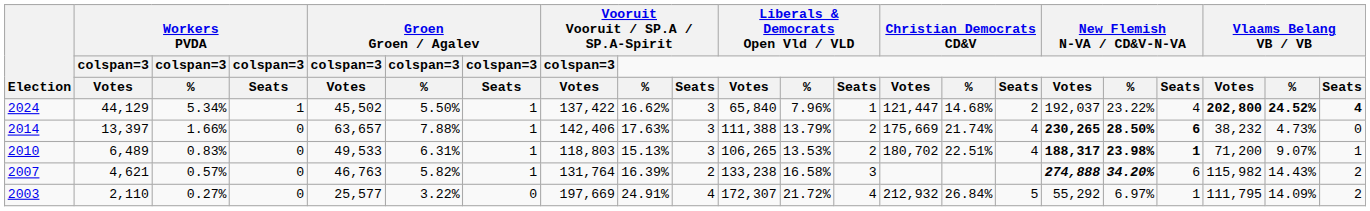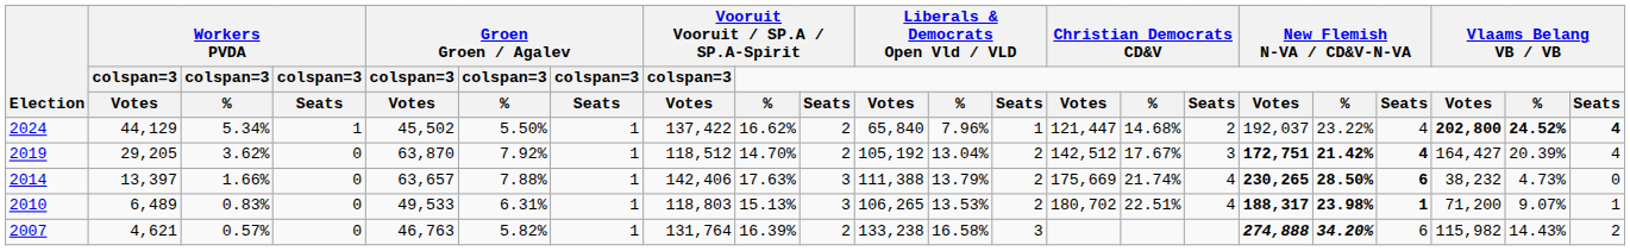2024 | Vooruit Vooruit / SP.A / SP.A-Spirit / Seats: 3 -> 2
+ row: 2019 | 29,205 | 3.62% | 0 | 63,870 | 7.92% | 1 | 118,512 | 14.70% | 2 | 105,192 | 13.04% | 2 | 142,512 | 17.67% | 3 | 172,751 | 21.42% | 4 | 164,427 | 20.39% | 4
- row: 2003 | 2,110 | 0.27% | 0 | 25,577 | 3.22% | 0 | 197,669 | 24.91% | 4 | 172,307 | 21.72% | 4 | 212,932 | 26.84% | 5 | 55,292 | 6.97% | 1 | 111,795 | 14.09% | 2
